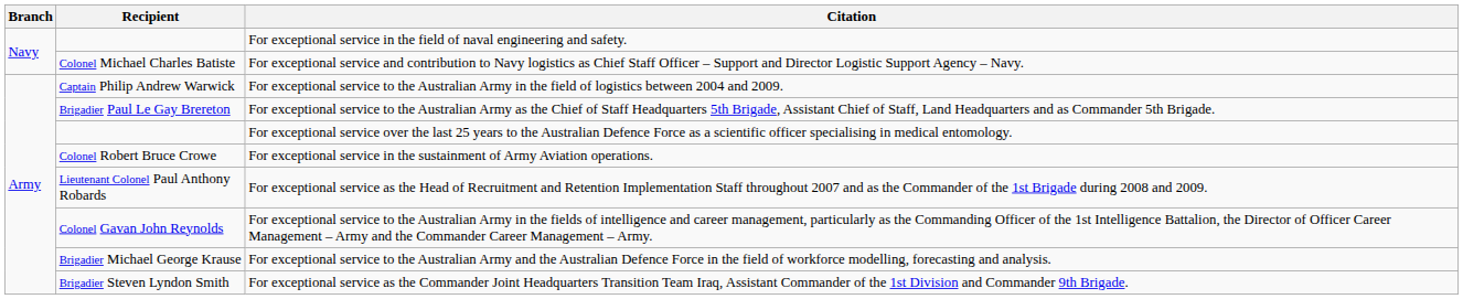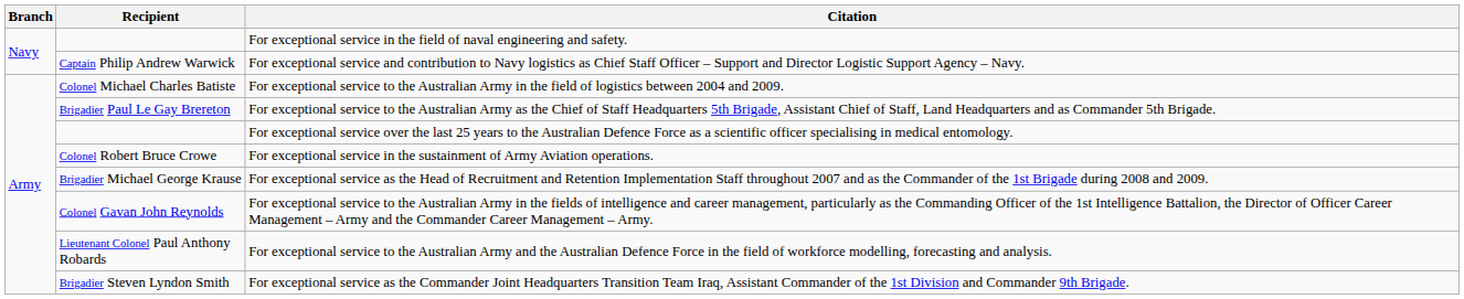row 3 | Recipient: Colonel Michael Charles Batiste -> Captain Philip Andrew Warwick
row 4 | Recipient: Captain Philip Andrew Warwick -> Colonel Michael Charles Batiste
row 8 | Recipient: Lieutenant Colonel Paul Anthony Robards -> Brigadier Michael George Krause
row 10 | Recipient: Brigadier Michael George Krause -> Lieutenant Colonel Paul Anthony Robards
